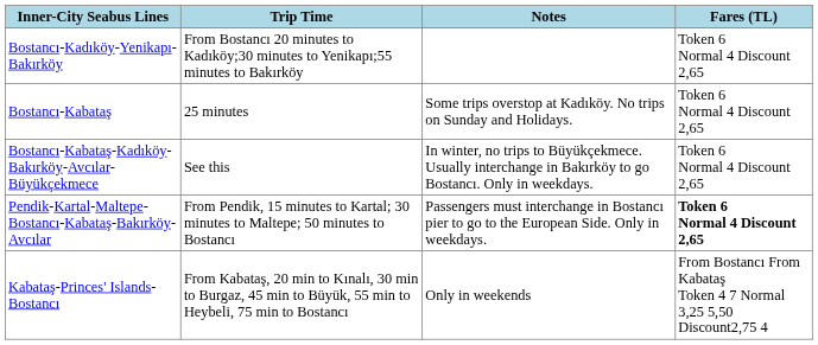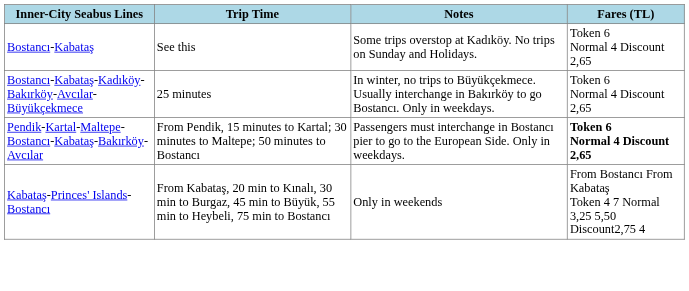- row: Bostancı-Kadıköy-Yenikapı-Bakırköy | From Bostancı 20 minutes to Kadıköy;30 minutes to Yenikapı;55 minutes to Bakırköy | Token 6 Normal 4 Discount 2,65
Bostancı-Kabataş | Trip Time: 25 minutes -> See this
Bostancı-Kabataş-Kadıköy-Bakırköy-Avcılar-Büyükçekmece | Trip Time: See this -> 25 minutes
